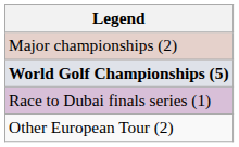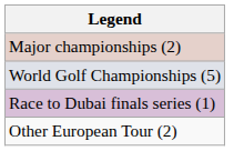row 3 | column 1: bold -> normal
